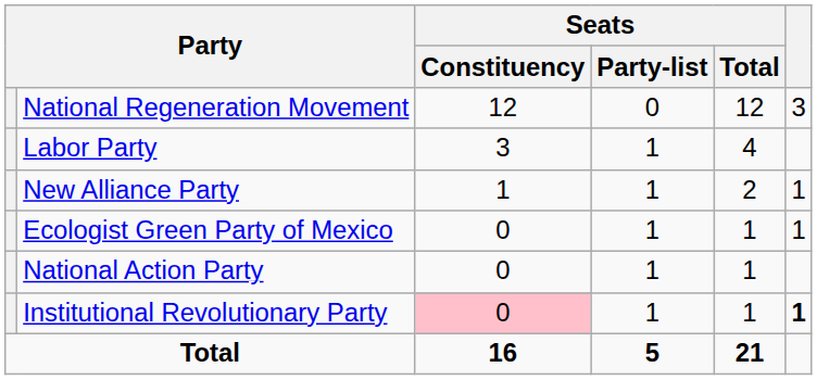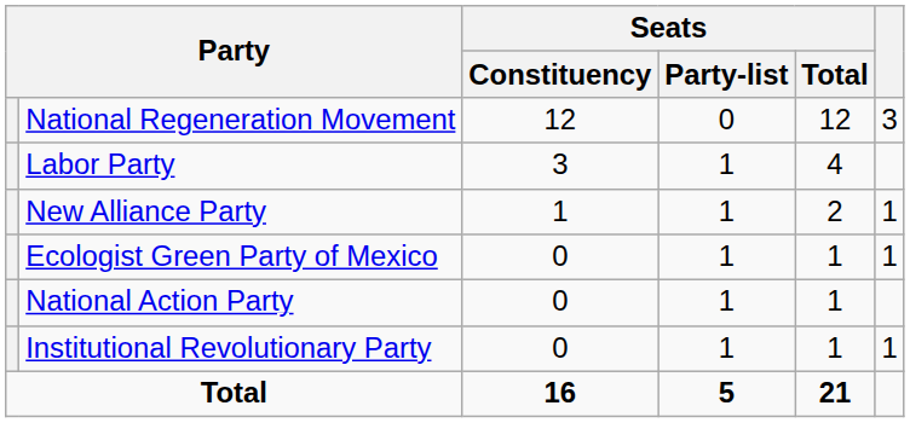Institutional Revolutionary Party | Seats / Constituency: pink background -> no background
Institutional Revolutionary Party | column 6: bold -> normal
